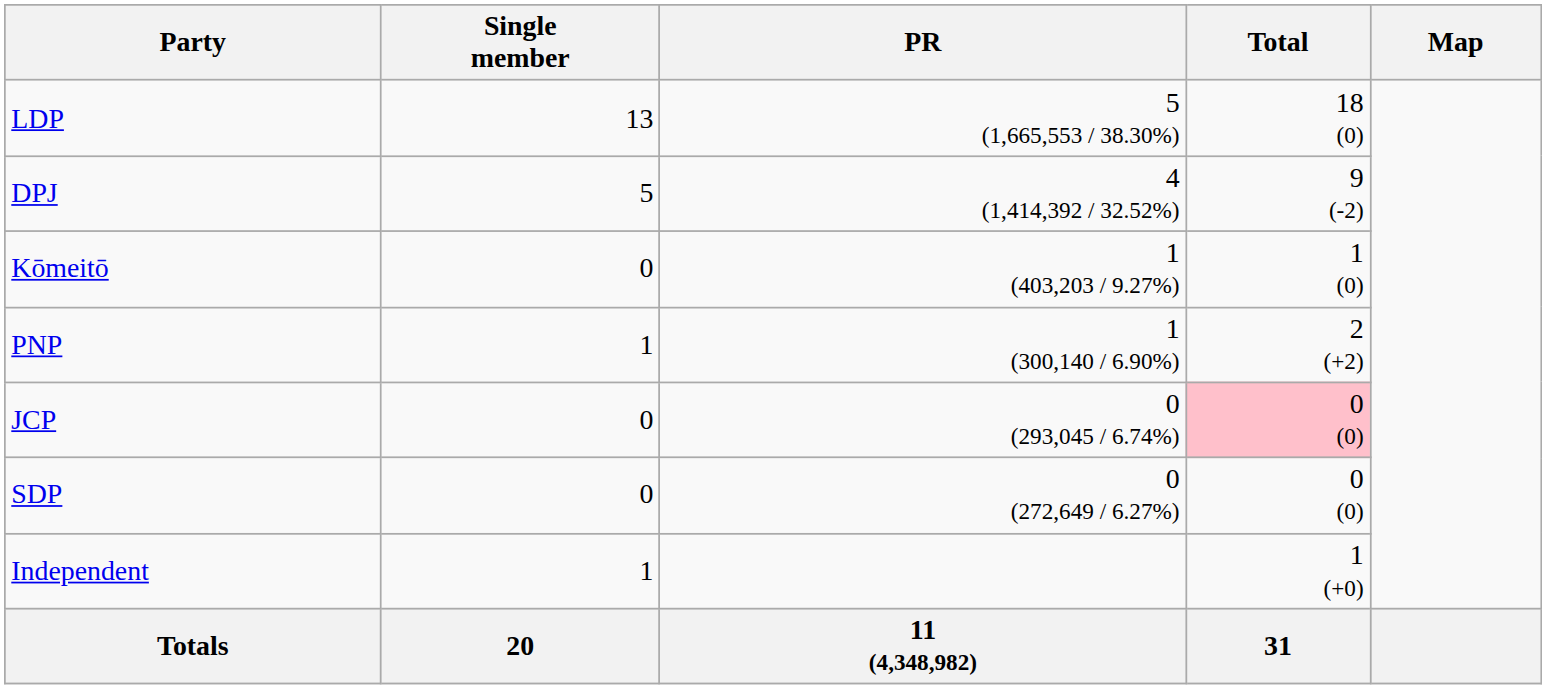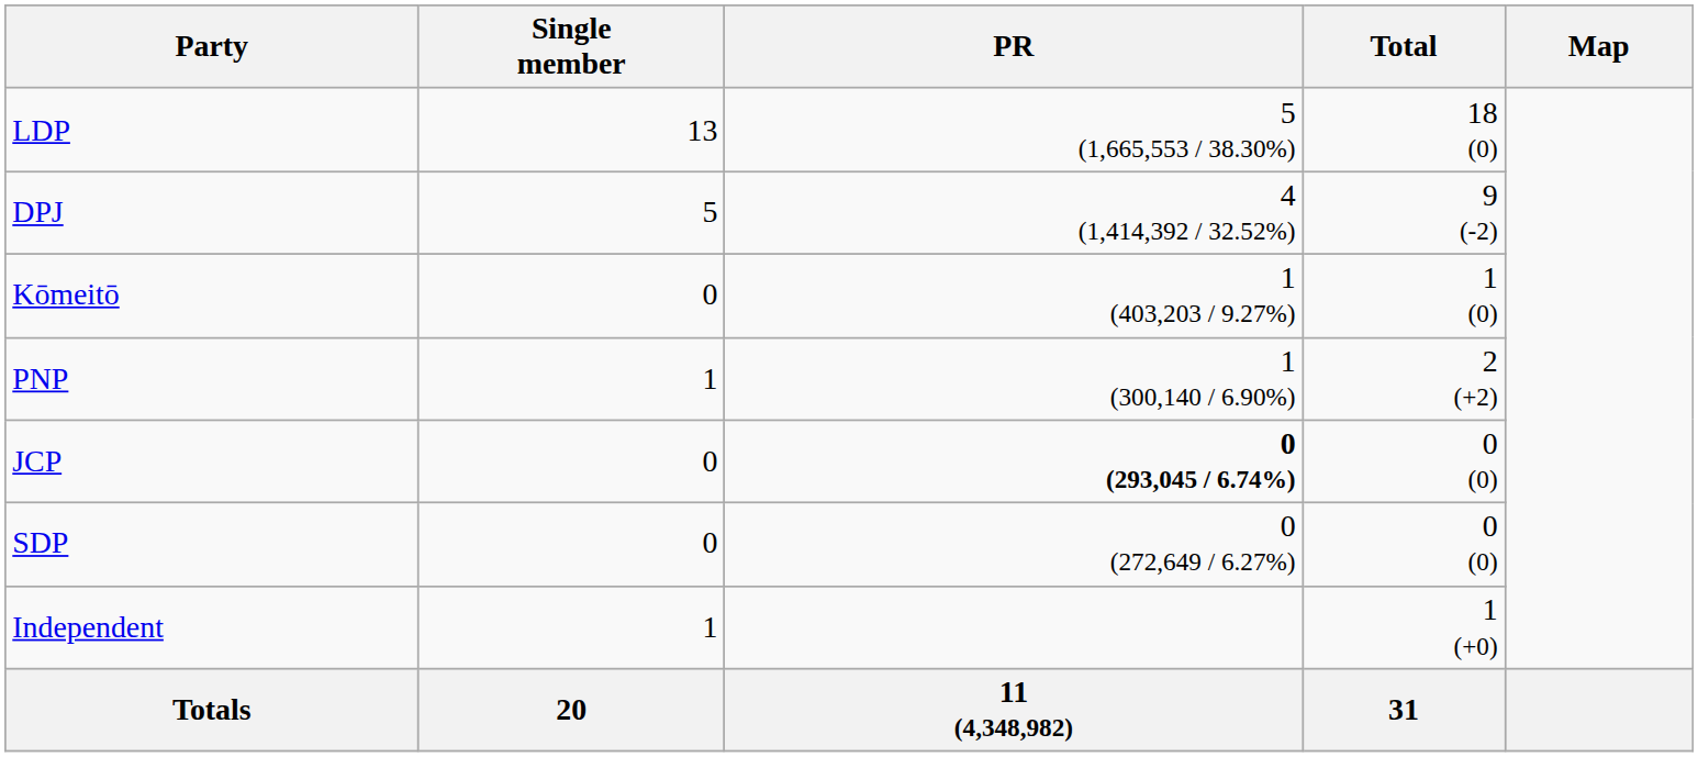JCP | PR: normal -> bold
JCP | Total: pink background -> no background
